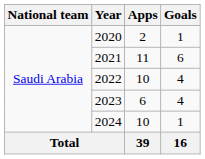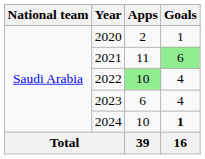2021 | Goals: no background -> lightgreen background
2022 | Apps: no background -> lightgreen background
2024 | Goals: normal -> bold
